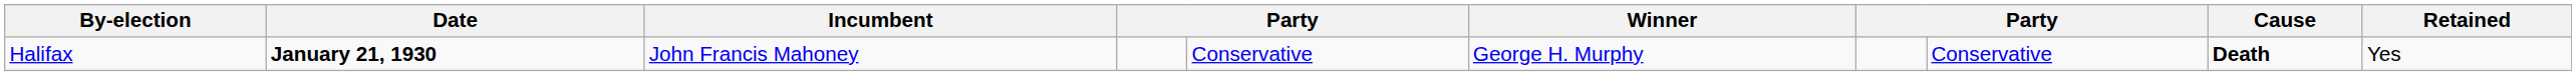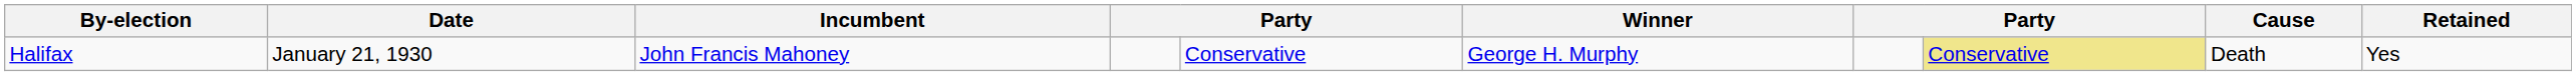Halifax | Date: bold -> normal
Halifax | column 8: no background -> khaki background
Halifax | Cause: bold -> normal
